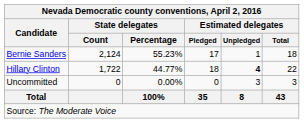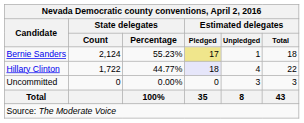Bernie Sanders | Estimated delegates / Pledged: no background -> khaki background
Hillary Clinton | Estimated delegates / Pledged: no background -> lavender background
Hillary Clinton | Estimated delegates / Unpledged: bold -> normal
